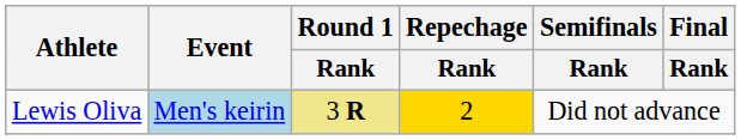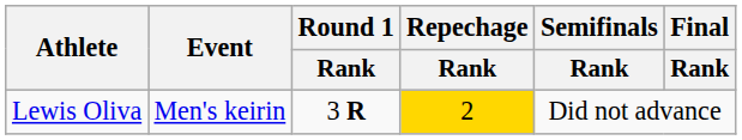Lewis Oliva | Event: lightblue background -> no background
Lewis Oliva | Round 1 / Rank: khaki background -> no background
